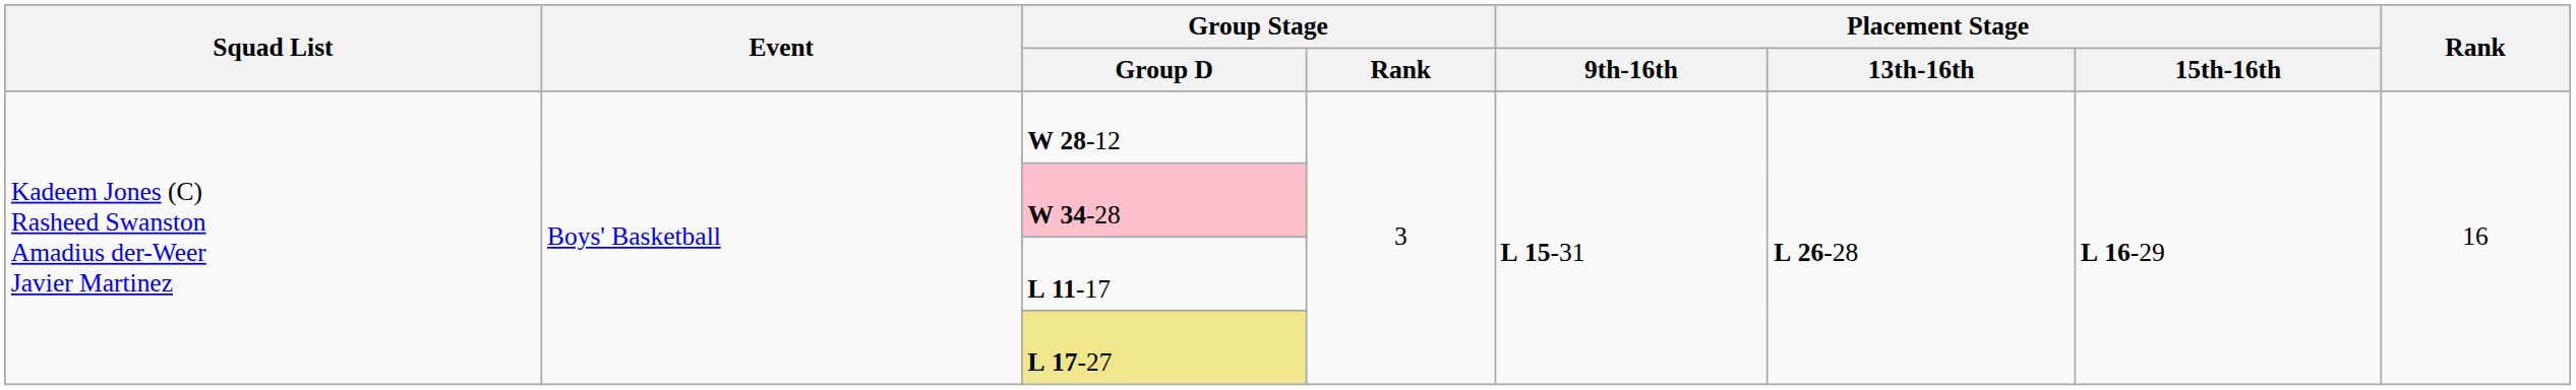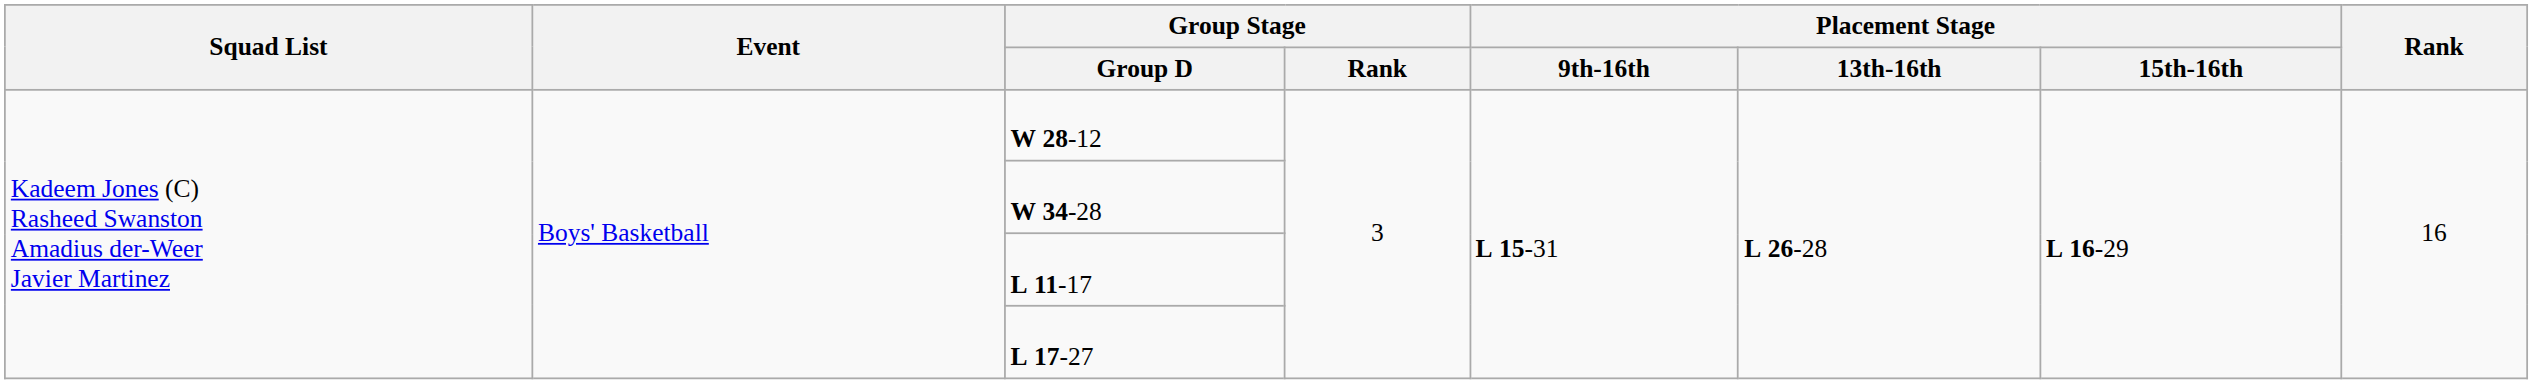W 34-28 | Group Stage / Group D: pink background -> no background
L 17-27 | Group Stage / Group D: khaki background -> no background
